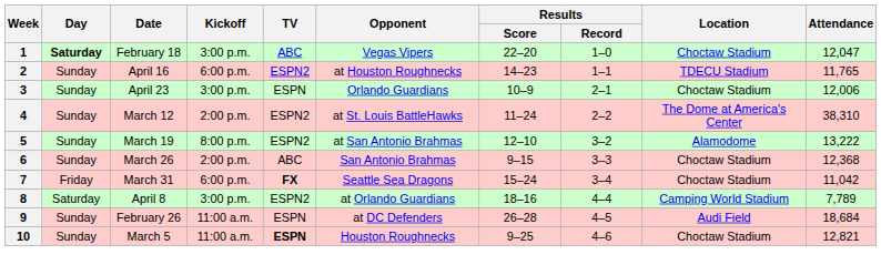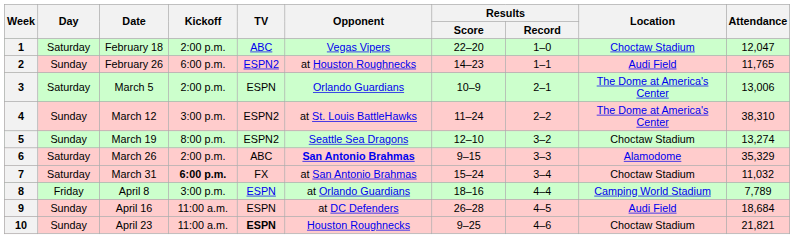1 | Day: bold -> normal
1 | Kickoff: 3:00 p.m. -> 2:00 p.m.
2 | Date: April 16 -> February 26
2 | Location: TDECU Stadium -> Audi Field
3 | Day: Sunday -> Saturday
3 | Date: April 23 -> March 5
3 | Kickoff: 3:00 p.m. -> 2:00 p.m.
3 | Location: Choctaw Stadium -> The Dome at America's Center
3 | Attendance: 12,006 -> 13,006
4 | Kickoff: 2:00 p.m. -> 3:00 p.m.
5 | Opponent: at San Antonio Brahmas -> Seattle Sea Dragons
5 | Location: Alamodome -> Choctaw Stadium
5 | Attendance: 13,222 -> 13,274
6 | Day: Sunday -> Saturday
6 | Opponent: normal -> bold
6 | Location: Choctaw Stadium -> Alamodome
6 | Attendance: 12,368 -> 35,329
7 | Day: Friday -> Saturday
7 | Kickoff: normal -> bold
7 | TV: bold -> normal
7 | Opponent: Seattle Sea Dragons -> at San Antonio Brahmas
7 | Attendance: 11,042 -> 11,032
8 | Day: Saturday -> Friday
8 | TV: ESPN2 -> ESPN
9 | Date: February 26 -> April 16
10 | Date: March 5 -> April 23
10 | Attendance: 12,821 -> 21,821
